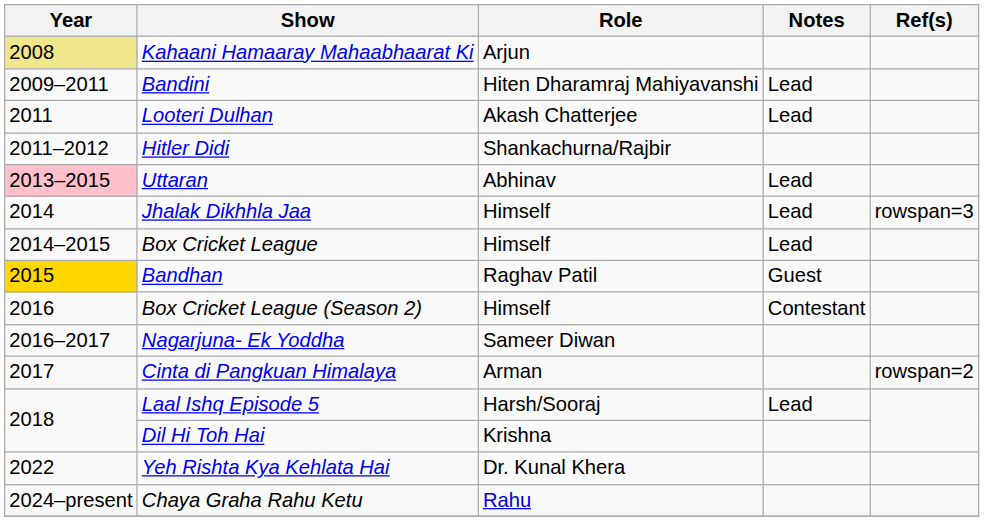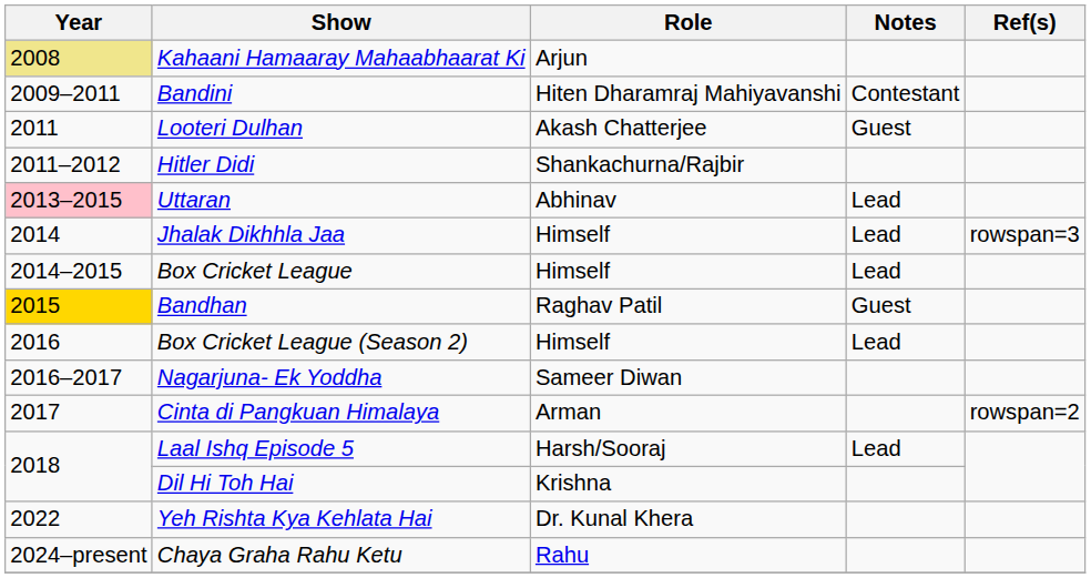Bandini | Notes: Lead -> Contestant
Looteri Dulhan | Notes: Lead -> Guest
Box Cricket League (Season 2) | Notes: Contestant -> Lead
